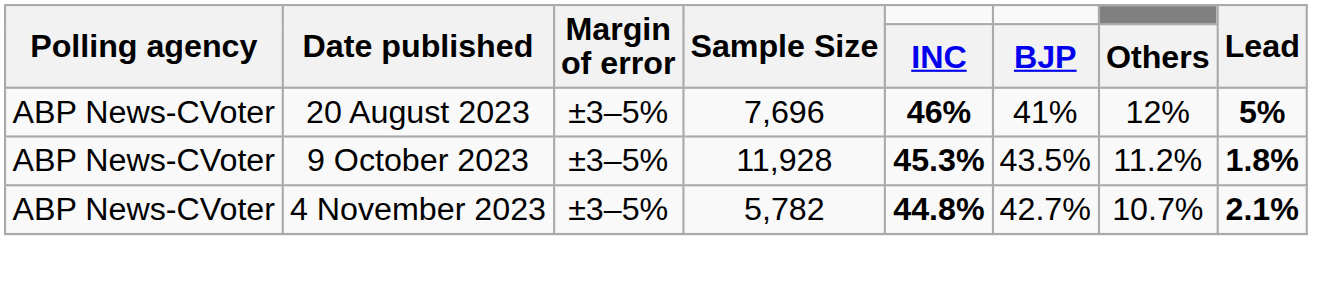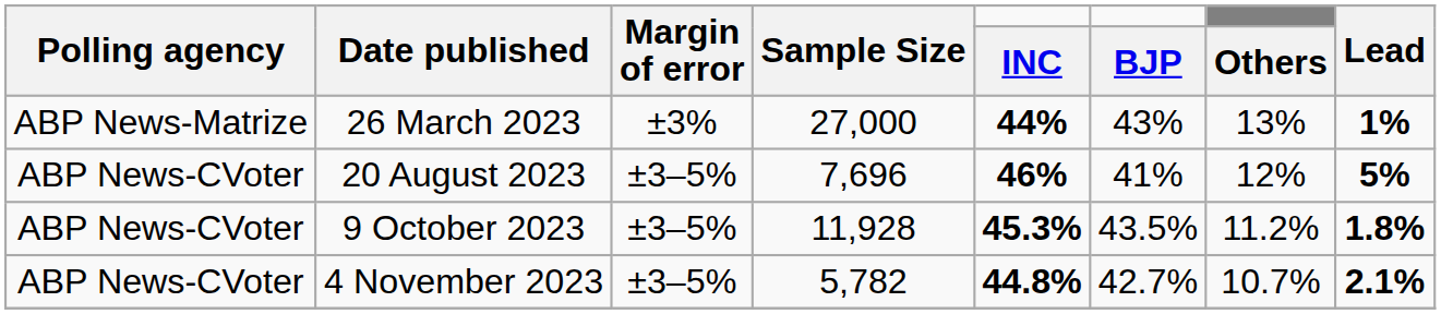+ row: ABP News-Matrize | 26 March 2023 | ±3% | 27,000 | 44% | 43% | 13% | 1%
